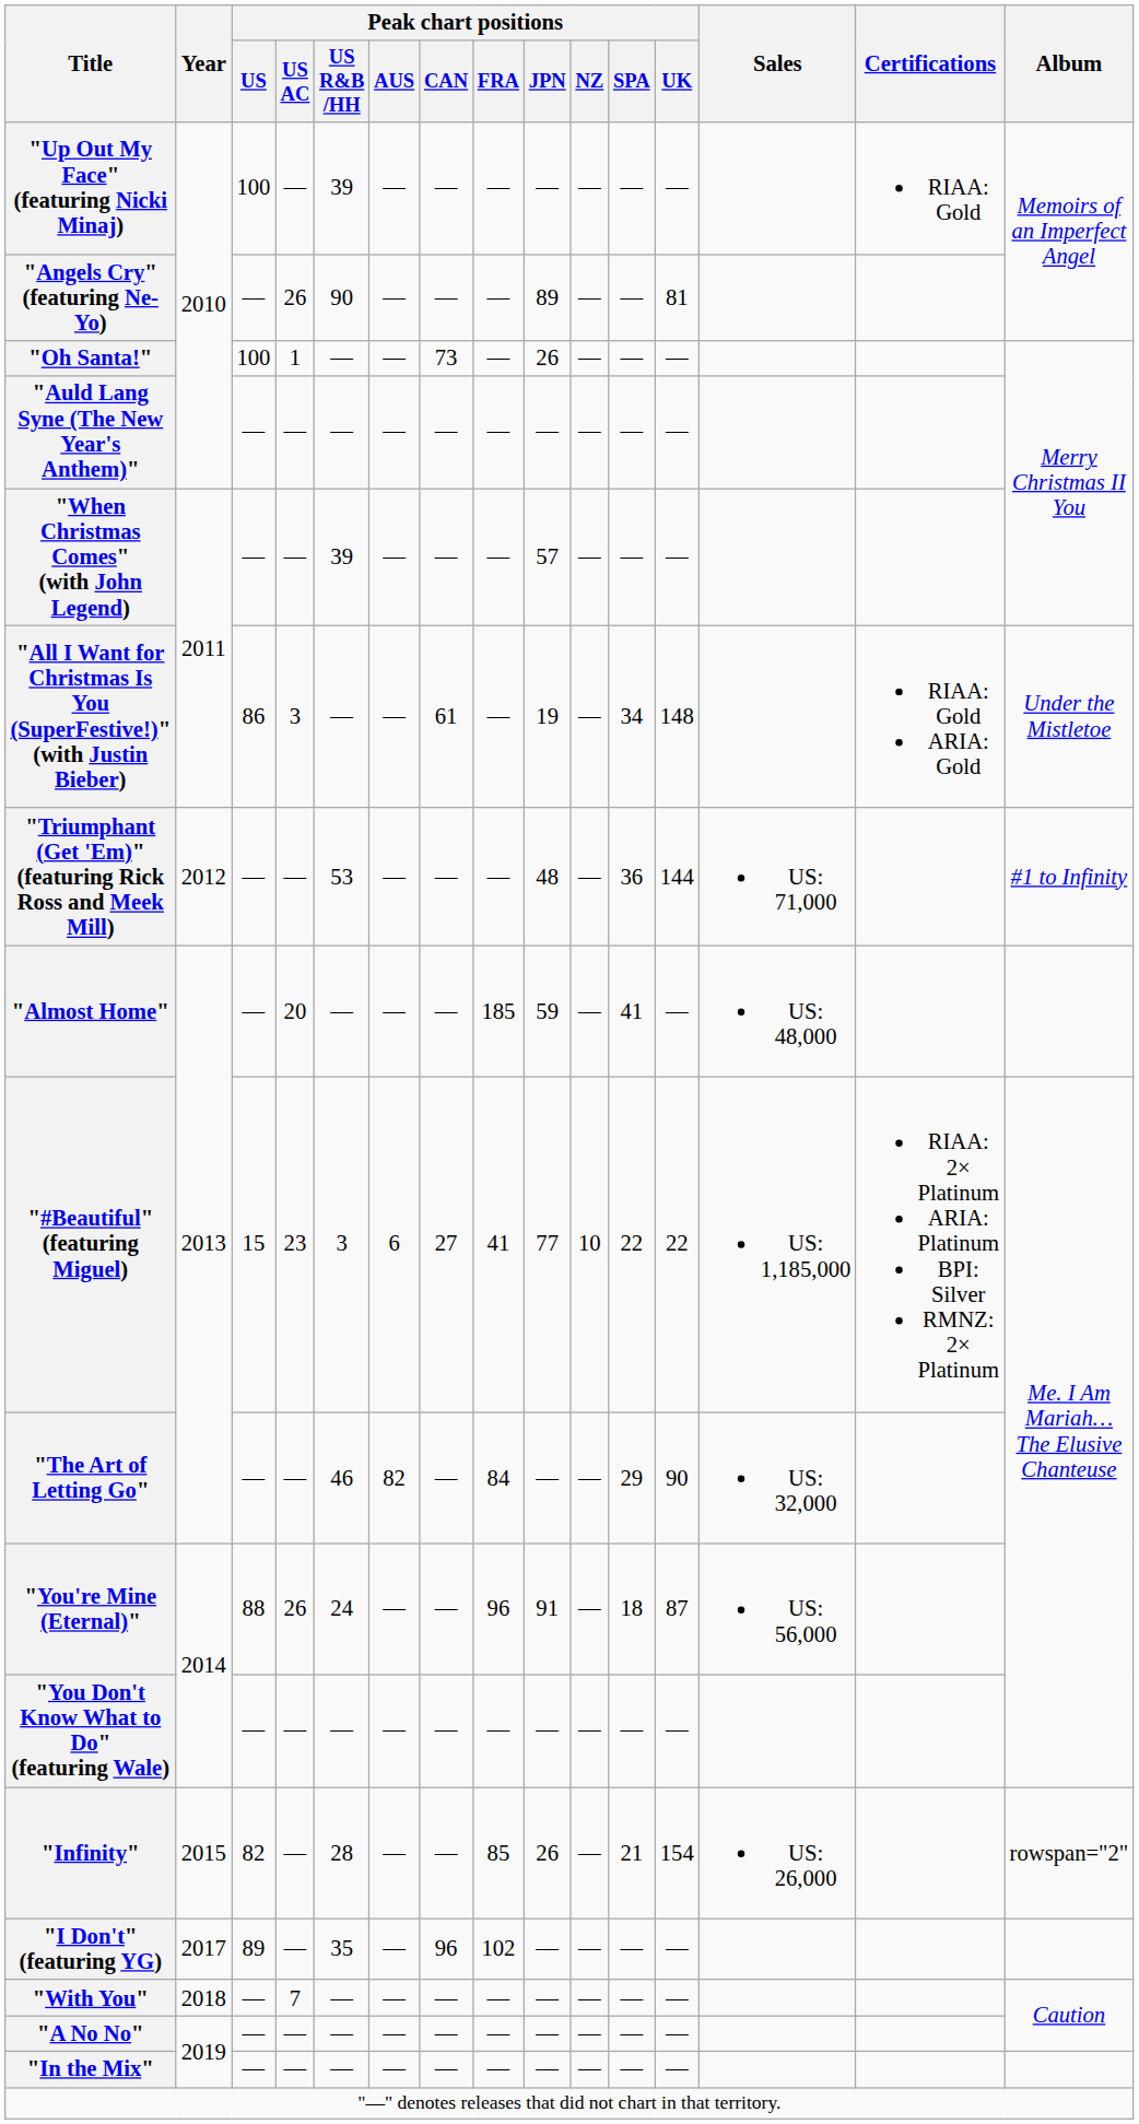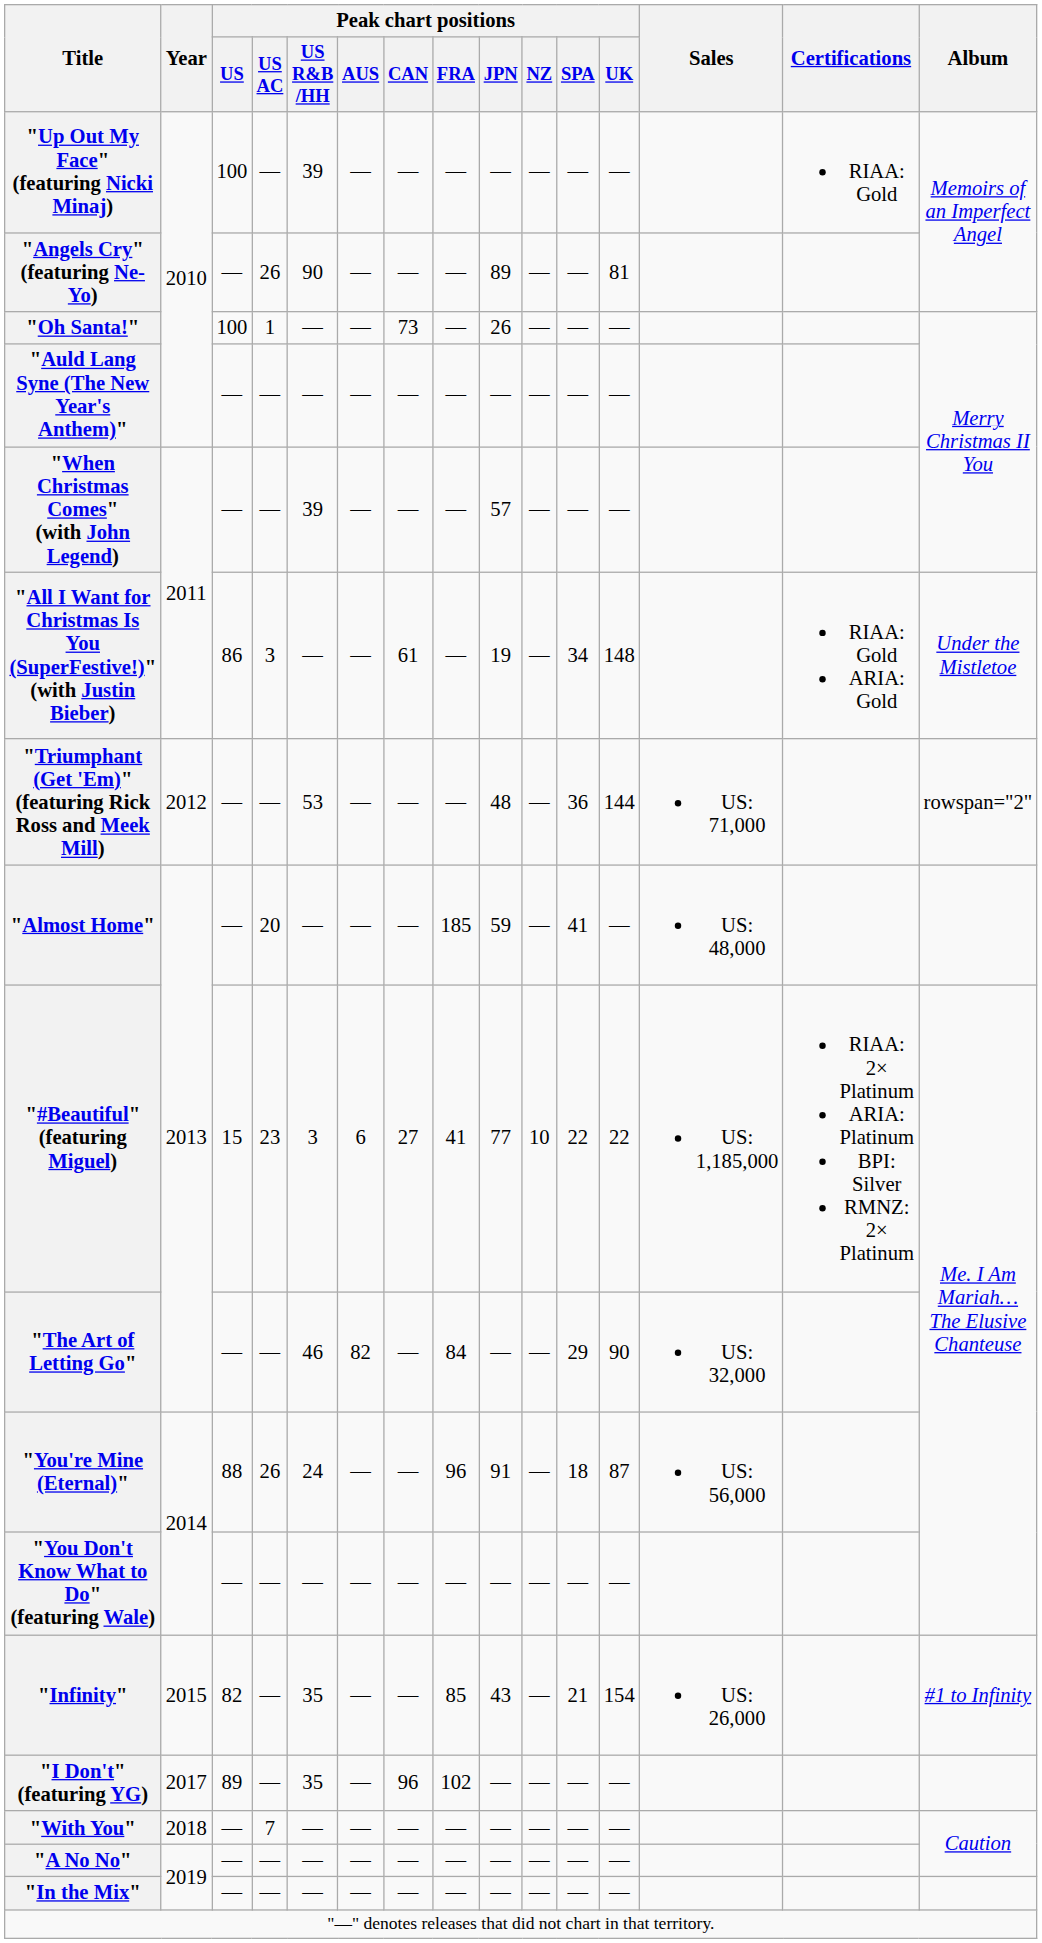"Triumphant (Get 'Em)" (featuring Rick Ross and Meek Mill) | Album: #1 to Infinity -> rowspan="2"
"Infinity" | Peak chart positions / US R&B /HH: 28 -> 35
"Infinity" | Peak chart positions / JPN: 26 -> 43
"Infinity" | Album: rowspan="2" -> #1 to Infinity
